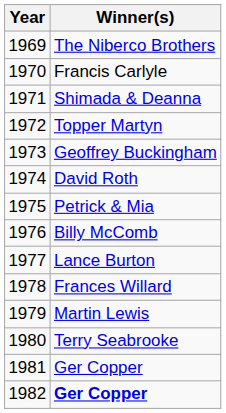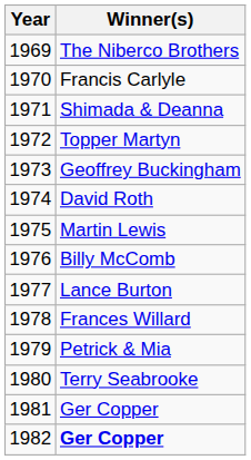row 8 | Winner(s): Petrick & Mia -> Martin Lewis
row 12 | Winner(s): Martin Lewis -> Petrick & Mia
